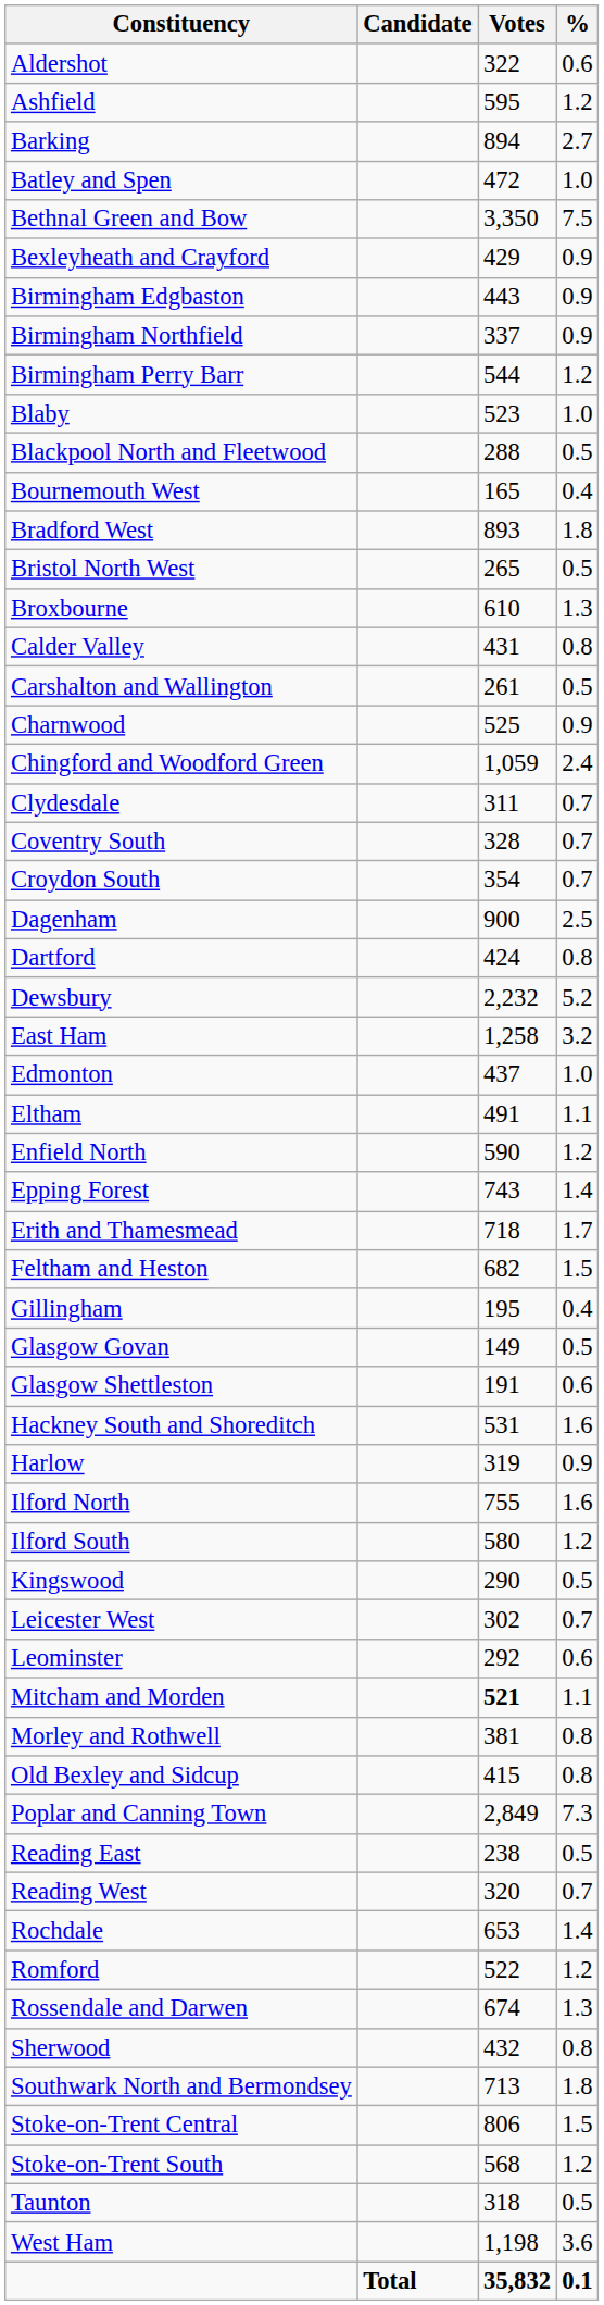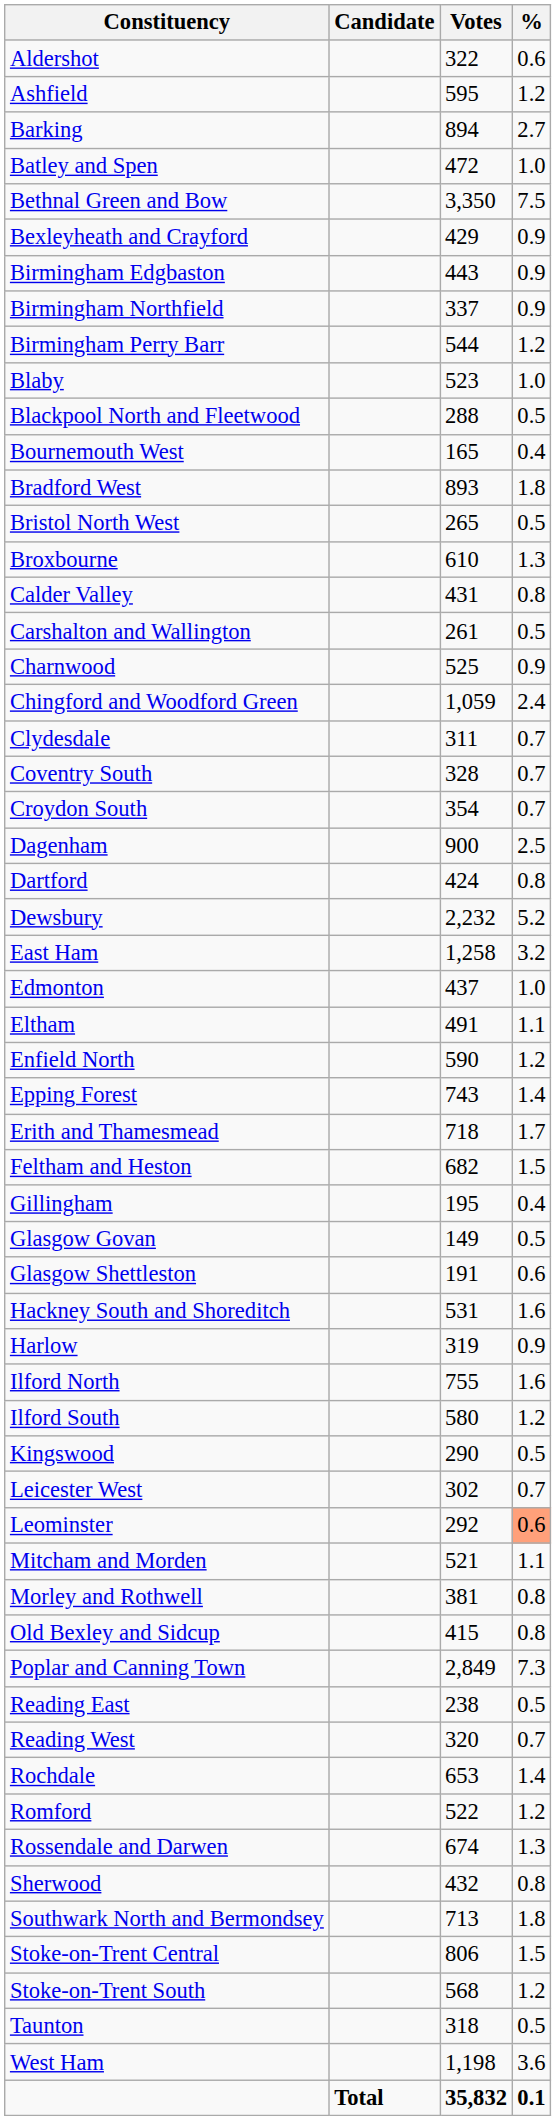Leominster | %: no background -> lightsalmon background
Mitcham and Morden | Votes: bold -> normal
